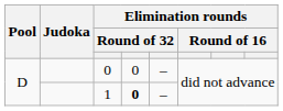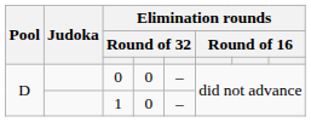1 | column 4: bold -> normal
